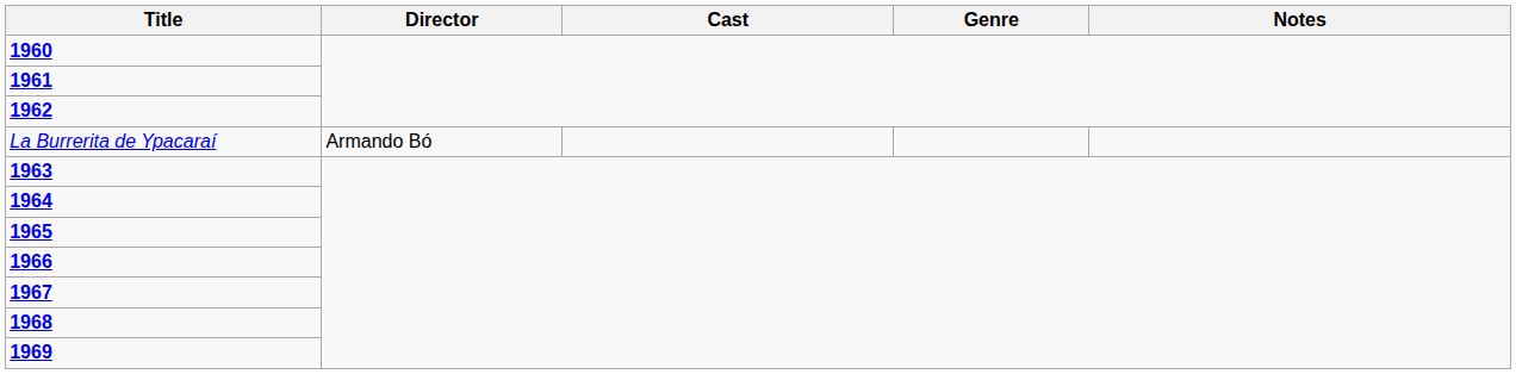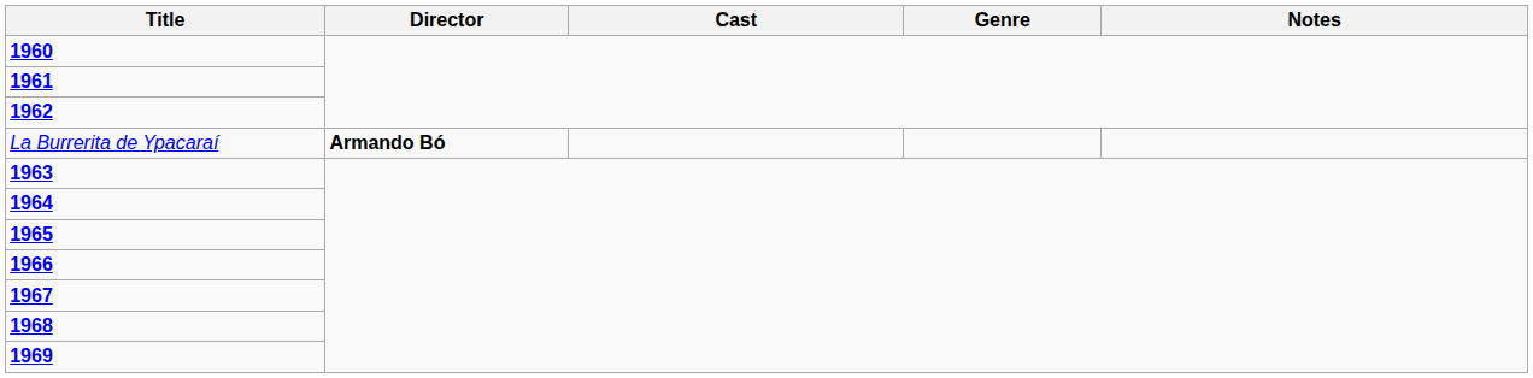La Burrerita de Ypacaraí | Director: normal -> bold
